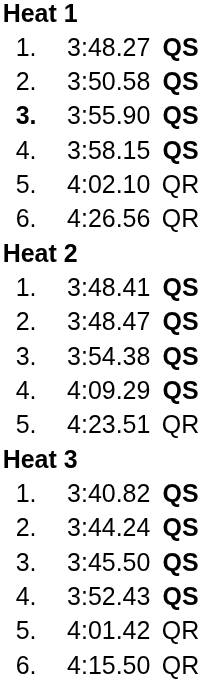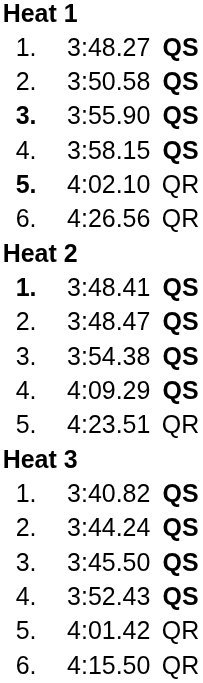4:02.10 | column 1: normal -> bold
3:48.41 | column 1: normal -> bold
